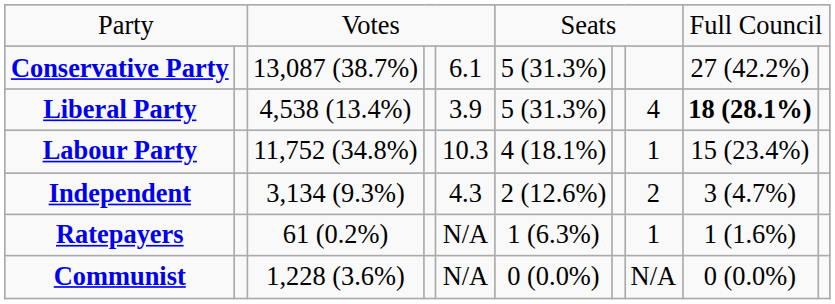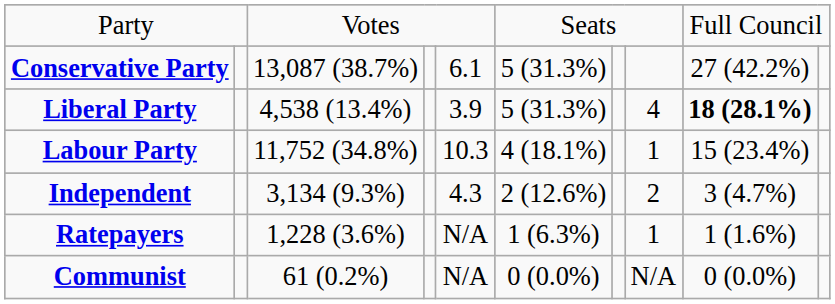Ratepayers | column 3: 61 (0.2%) -> 1,228 (3.6%)
Communist | column 3: 1,228 (3.6%) -> 61 (0.2%)
